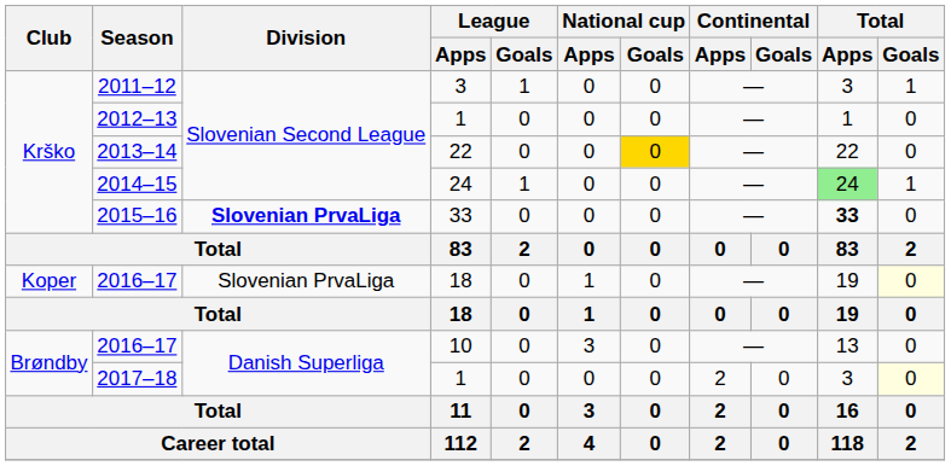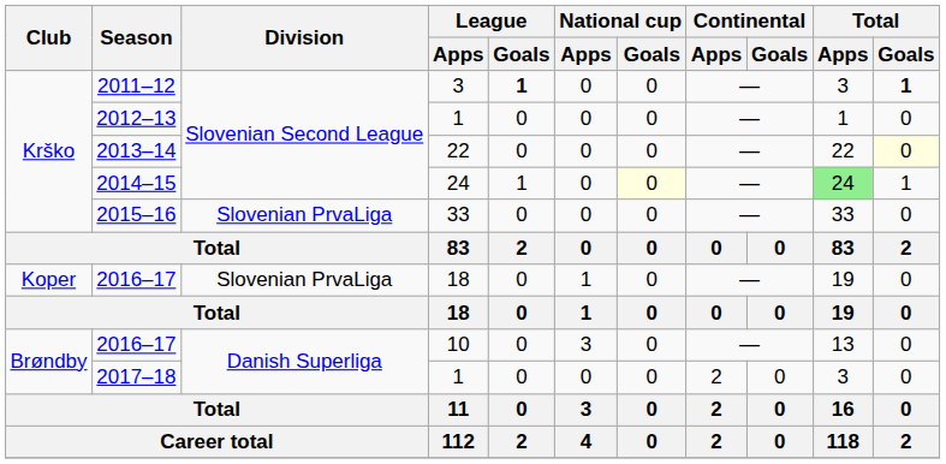2011–12 | League / Goals: normal -> bold
2011–12 | Total / Goals: normal -> bold
2013–14 | National cup / Goals: gold background -> no background
2013–14 | Total / Goals: no background -> lightyellow background
2014–15 | National cup / Goals: no background -> lightyellow background
2015–16 | Division: bold -> normal
2015–16 | Total / Apps: bold -> normal
2016–17 / 18 | Total / Goals: lightyellow background -> no background
2017–18 | Total / Goals: lightyellow background -> no background
